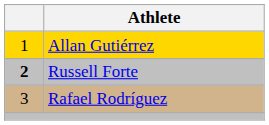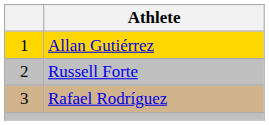Russell Forte | column 1: bold -> normal
